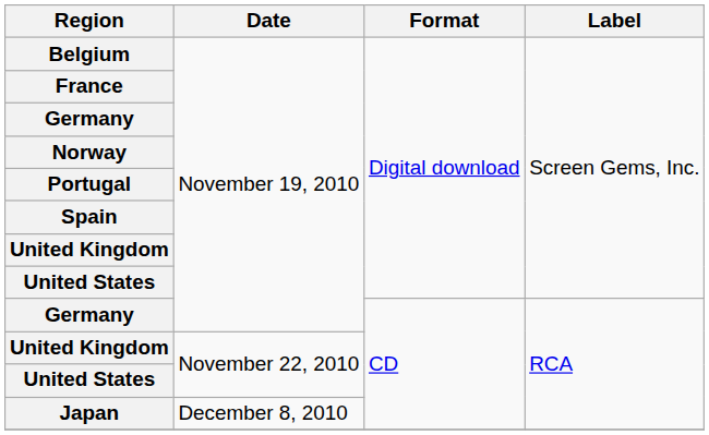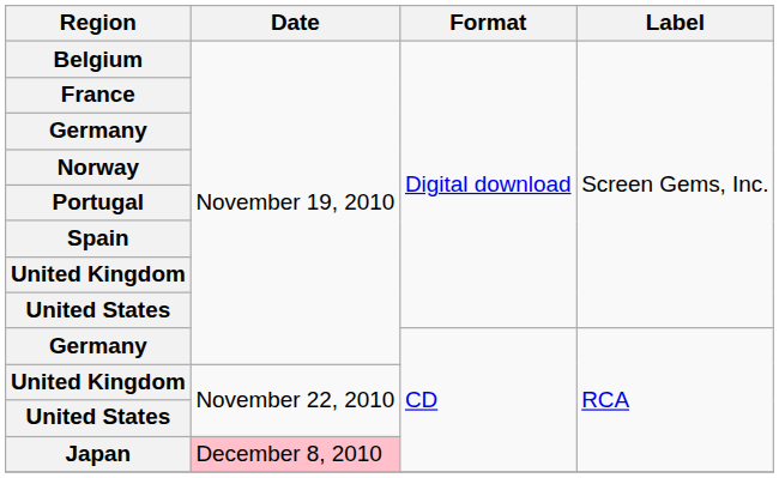Japan | Date: no background -> pink background
